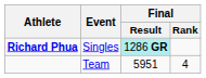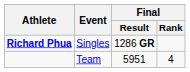Richard Phua | Final / Result: paleturquoise background -> no background
